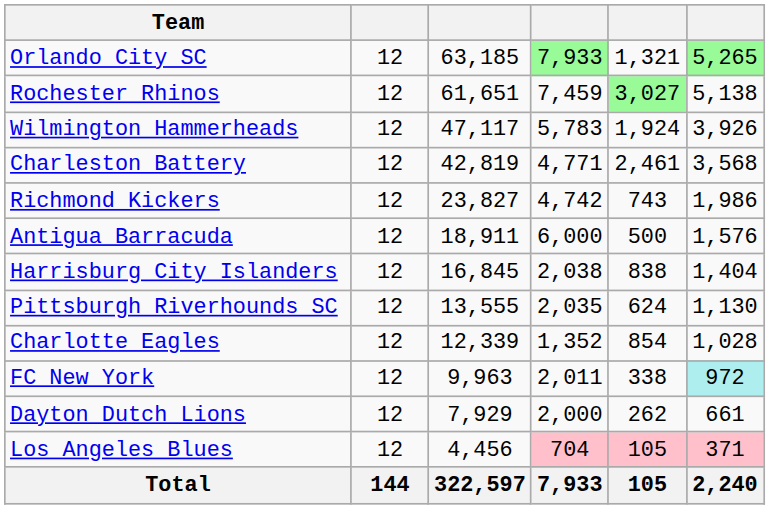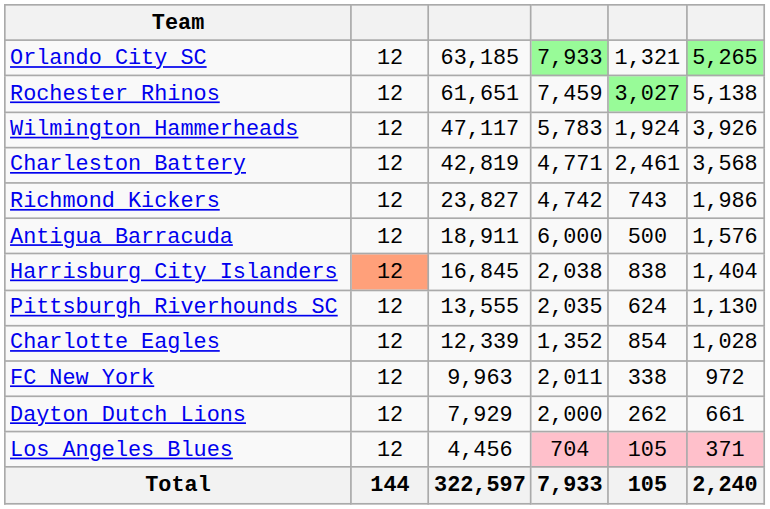Harrisburg City Islanders | column 2: no background -> lightsalmon background
FC New York | column 6: paleturquoise background -> no background
